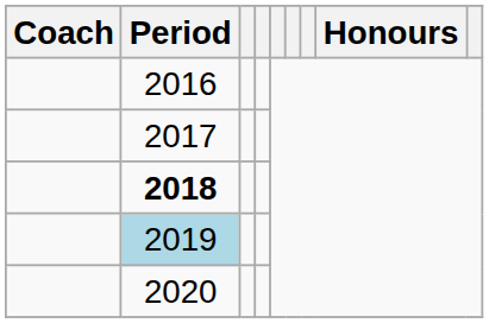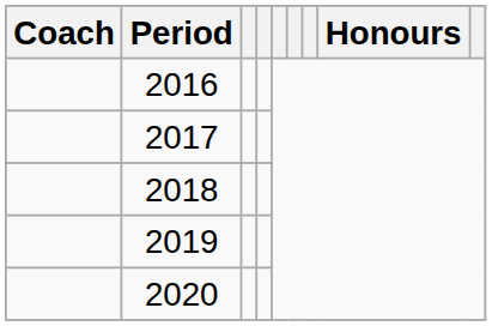2018 | Period: bold -> normal
2019 | Period: lightblue background -> no background
